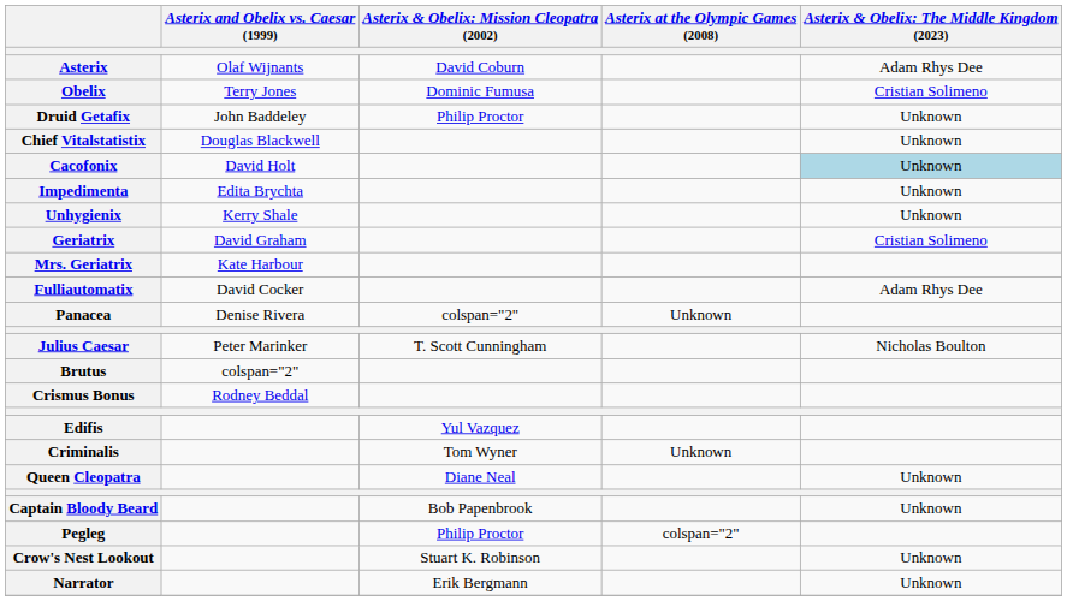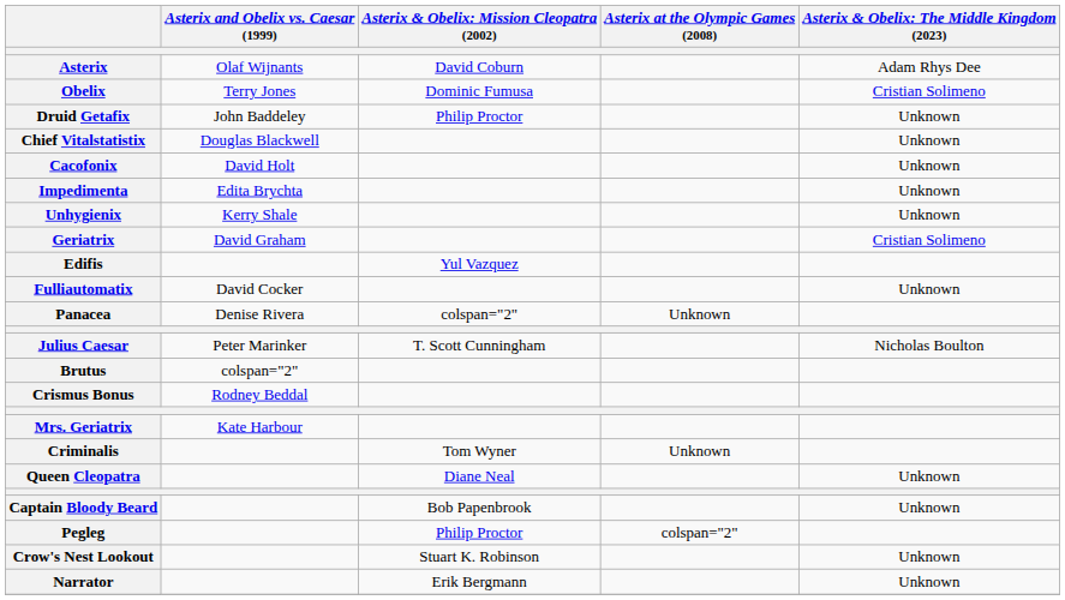Cacofonix | column 5: lightblue background -> no background
rows swapped: Mrs. Geriatrix <-> Edifis
Fulliautomatix | column 5: Adam Rhys Dee -> Unknown
